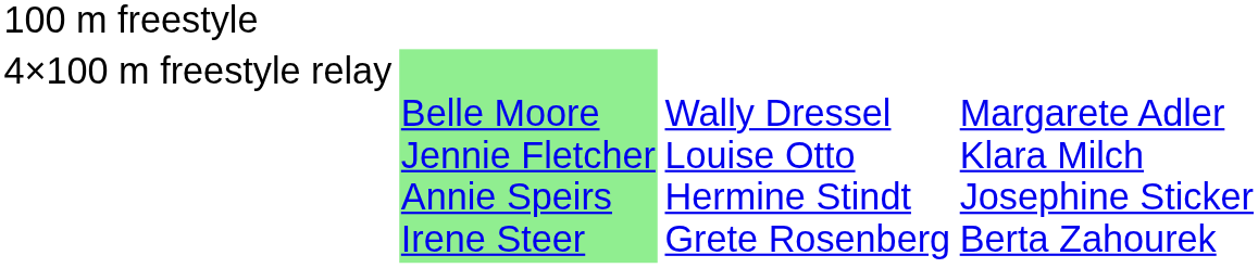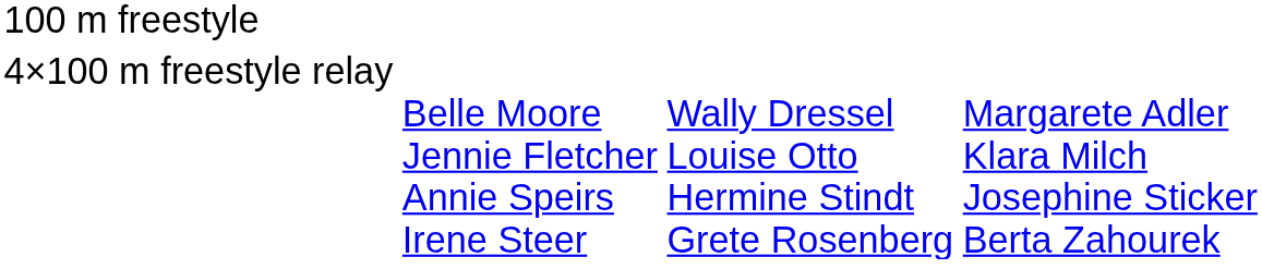4×100 m freestyle relay | column 2: lightgreen background -> no background
